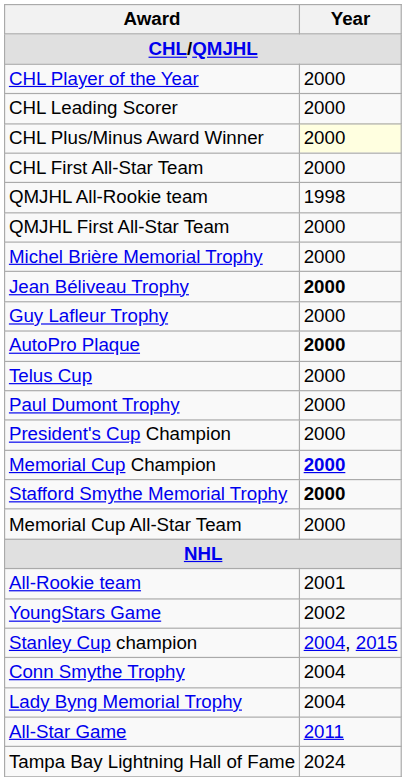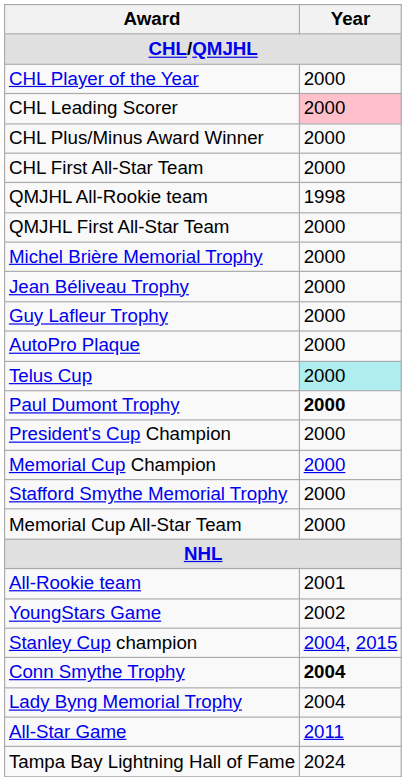CHL Leading Scorer | Year: no background -> pink background
CHL Plus/Minus Award Winner | Year: lightyellow background -> no background
Jean Béliveau Trophy | Year: bold -> normal
AutoPro Plaque | Year: bold -> normal
Telus Cup | Year: no background -> paleturquoise background
Paul Dumont Trophy | Year: normal -> bold
Memorial Cup Champion | Year: bold -> normal
Stafford Smythe Memorial Trophy | Year: bold -> normal
Conn Smythe Trophy | Year: normal -> bold
